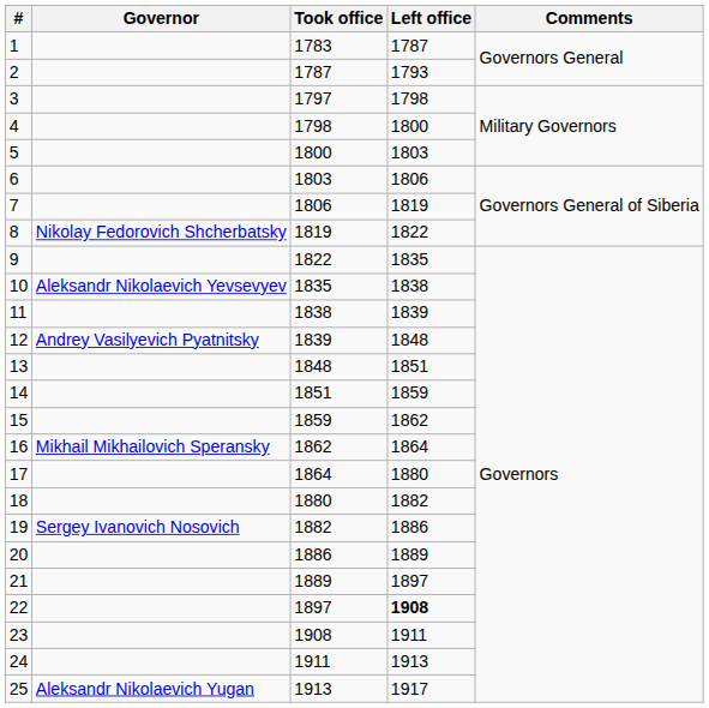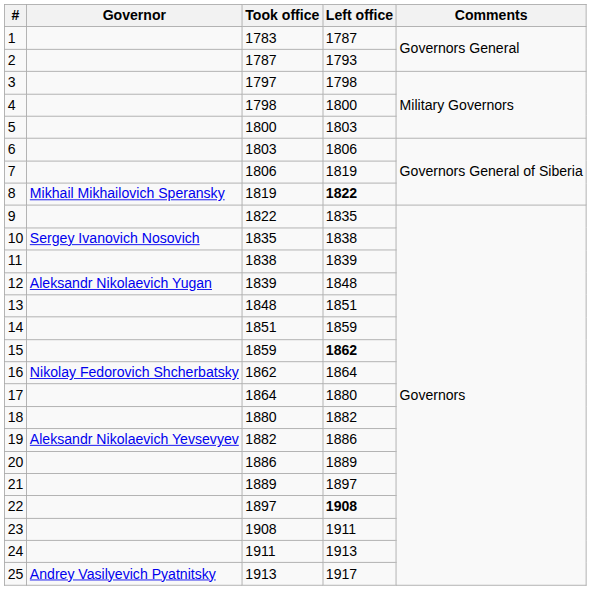8 | Governor: Nikolay Fedorovich Shcherbatsky -> Mikhail Mikhailovich Speransky
8 | Left office: normal -> bold
10 | Governor: Aleksandr Nikolaevich Yevsevyev -> Sergey Ivanovich Nosovich
12 | Governor: Andrey Vasilyevich Pyatnitsky -> Aleksandr Nikolaevich Yugan
15 | Left office: normal -> bold
16 | Governor: Mikhail Mikhailovich Speransky -> Nikolay Fedorovich Shcherbatsky
19 | Governor: Sergey Ivanovich Nosovich -> Aleksandr Nikolaevich Yevsevyev
25 | Governor: Aleksandr Nikolaevich Yugan -> Andrey Vasilyevich Pyatnitsky
